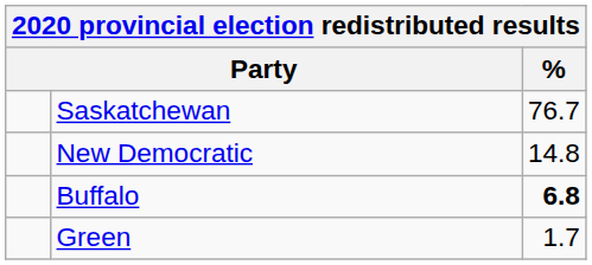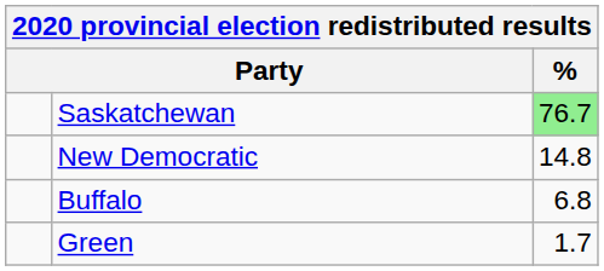Saskatchewan | %: no background -> lightgreen background
Buffalo | %: bold -> normal
